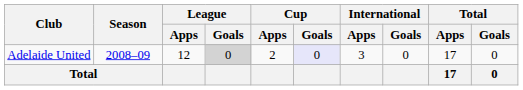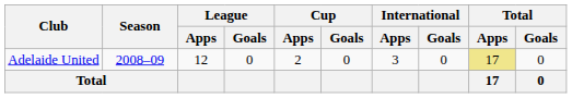Adelaide United | League / Goals: lightgrey background -> no background
Adelaide United | Cup / Goals: lavender background -> no background
Adelaide United | Total / Apps: no background -> khaki background
